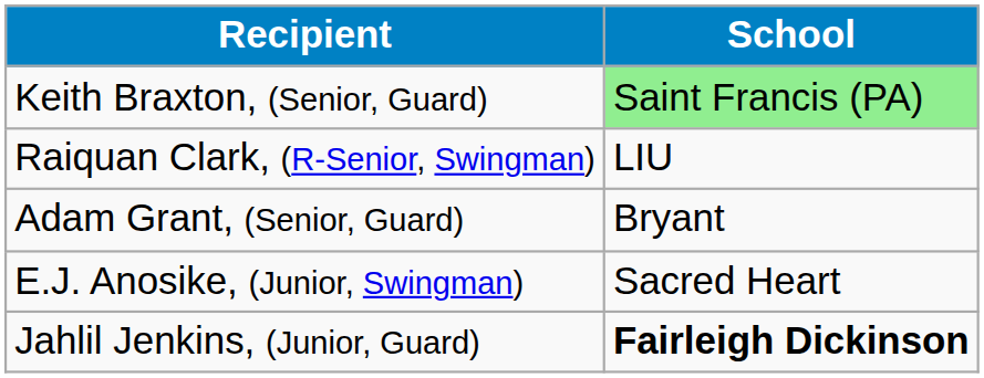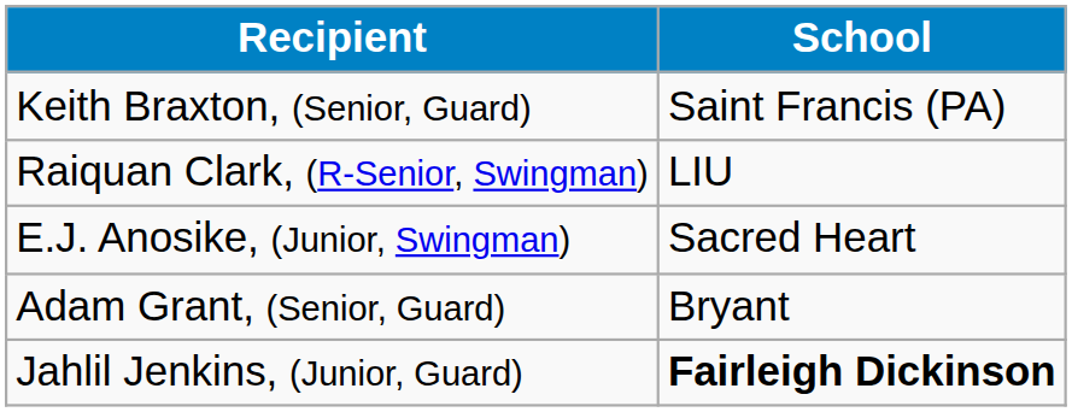Keith Braxton, (Senior, Guard) | School: lightgreen background -> no background
rows swapped: E.J. Anosike, (Junior, Swingman) <-> Adam Grant, (Senior, Guard)
